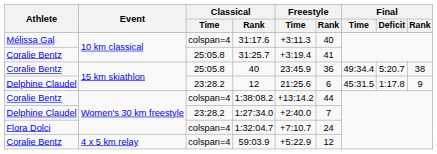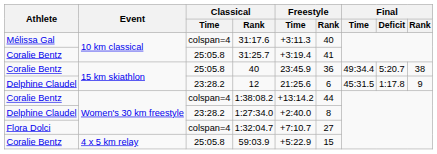1:27:34.0 | Freestyle / Rank: 7 -> 8
1:32:04.7 | Freestyle / Rank: 24 -> 27
59:03.9 | Classical / Time: colspan=4 -> 25:05.8
59:03.9 | Freestyle / Rank: 12 -> 15
